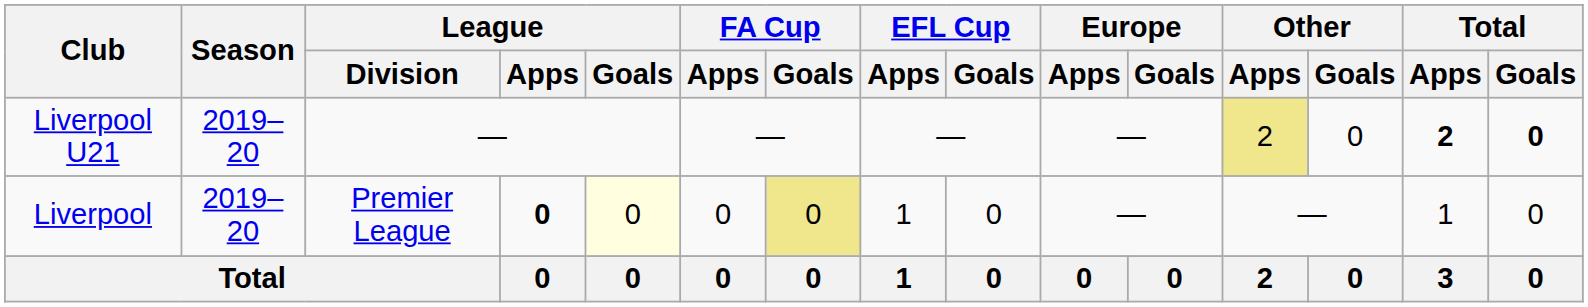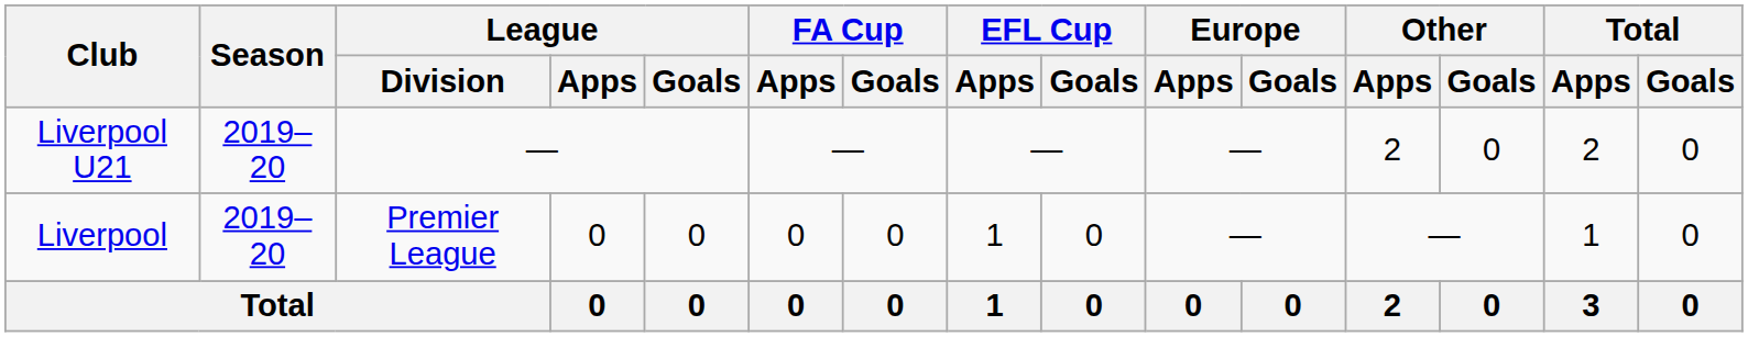Liverpool U21 | Other / Apps: khaki background -> no background
Liverpool U21 | Total / Apps: bold -> normal
Liverpool U21 | Total / Goals: bold -> normal
Liverpool | League / Apps: bold -> normal
Liverpool | League / Goals: lightyellow background -> no background
Liverpool | FA Cup / Goals: khaki background -> no background
